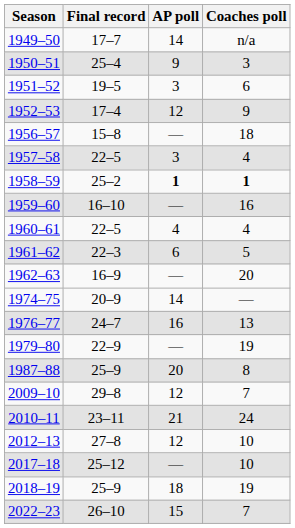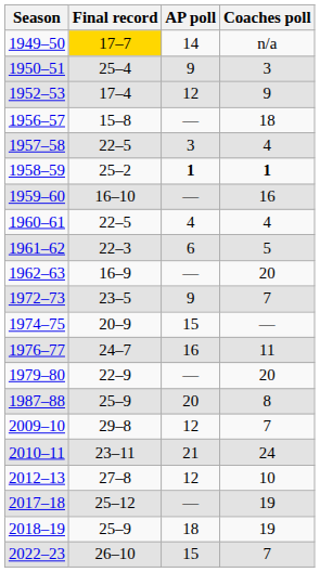1949–50 | Final record: no background -> gold background
- row: 1951–52 | 19–5 | 3 | 6
+ row: 1972–73 | 23–5 | 9 | 7
1974–75 | AP poll: 14 -> 15
1976–77 | Coaches poll: 13 -> 11
1979–80 | Coaches poll: 19 -> 20
2017–18 | Coaches poll: 10 -> 19
